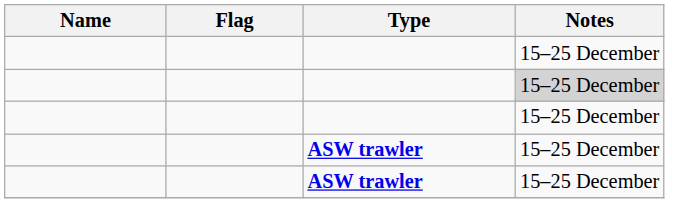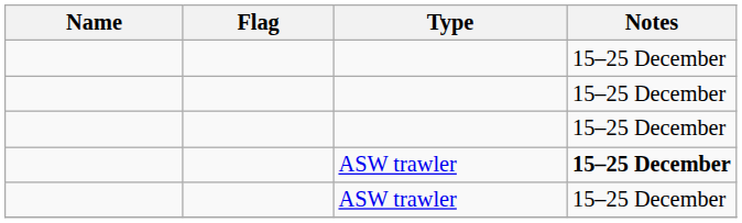row 3 | Notes: lightgrey background -> no background
row 5 | Type: bold -> normal
row 5 | Notes: normal -> bold
row 6 | Type: bold -> normal
